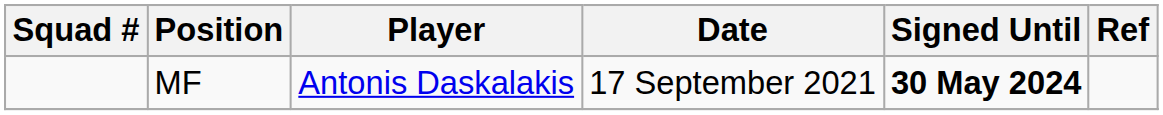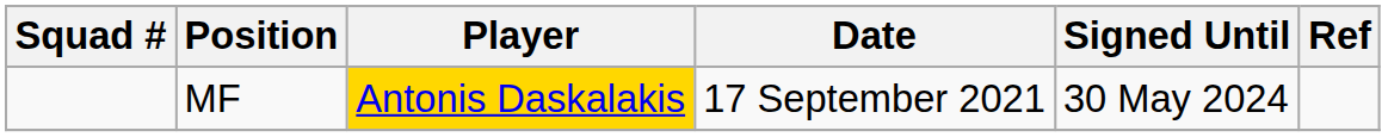MF | Player: no background -> gold background
MF | Signed Until: bold -> normal
